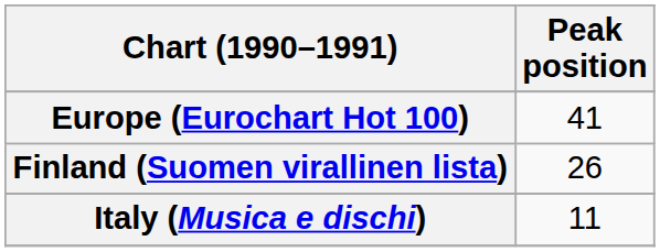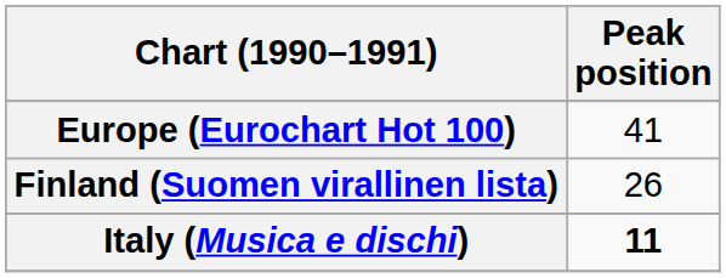Italy (Musica e dischi) | Peak position: normal -> bold
